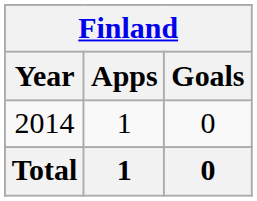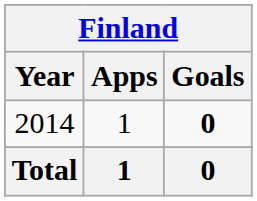2014 | Goals: normal -> bold
